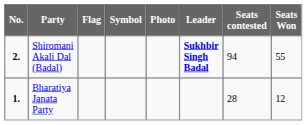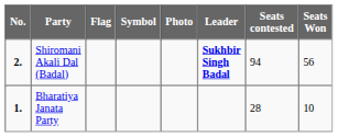Shiromani Akali Dal (Badal) | Seats Won: 55 -> 56
Bharatiya Janata Party | Seats Won: 12 -> 10
